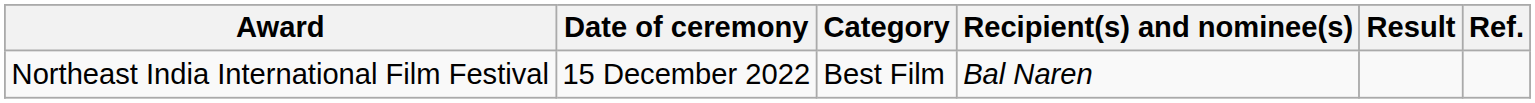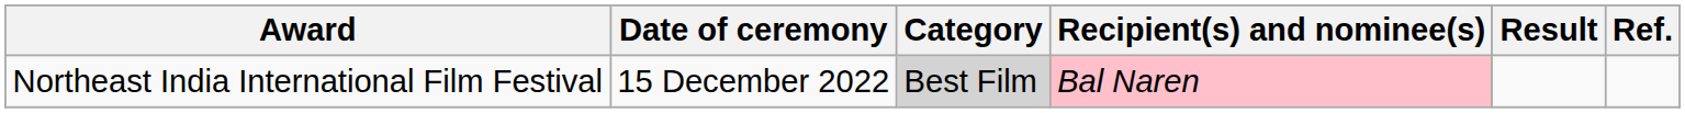Northeast India International Film Festival | Category: no background -> lightgrey background
Northeast India International Film Festival | Recipient(s) and nominee(s): no background -> pink background
